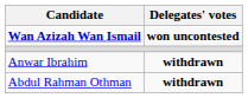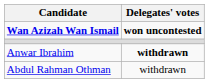Abdul Rahman Othman | Delegates' votes: bold -> normal
